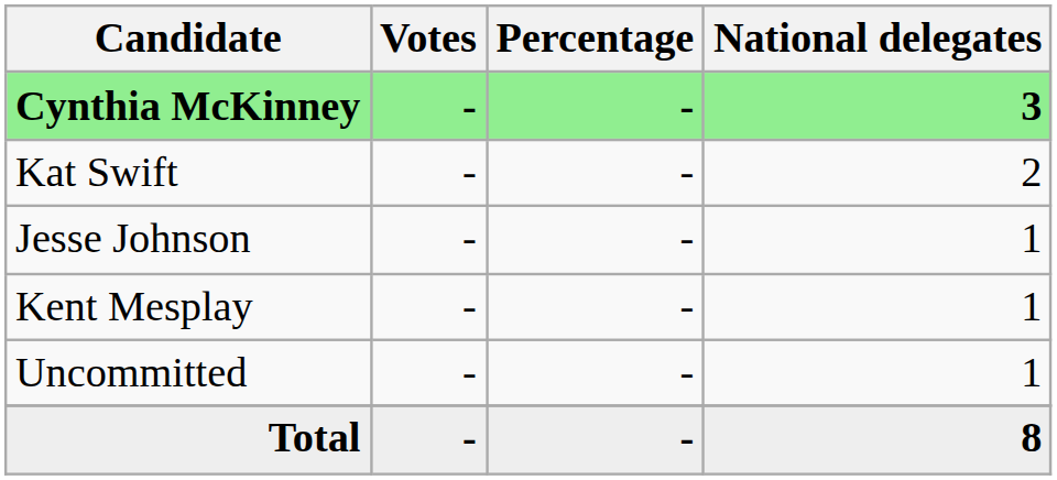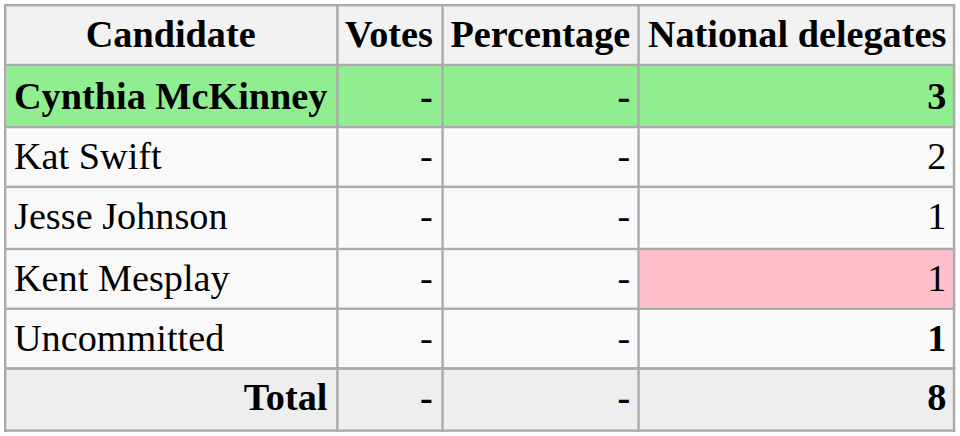Kent Mesplay | National delegates: no background -> pink background
Uncommitted | National delegates: normal -> bold
